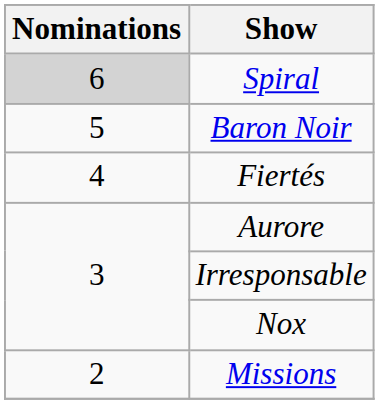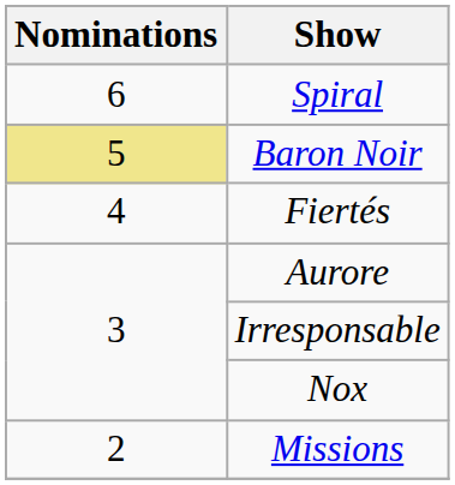Spiral | Nominations: lightgrey background -> no background
Baron Noir | Nominations: no background -> khaki background
